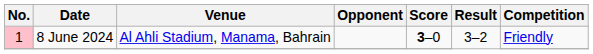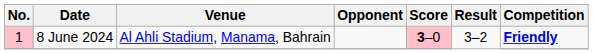8 June 2024 | Score: no background -> pink background
8 June 2024 | Competition: normal -> bold
